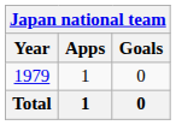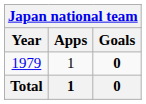1979 | Goals: normal -> bold
